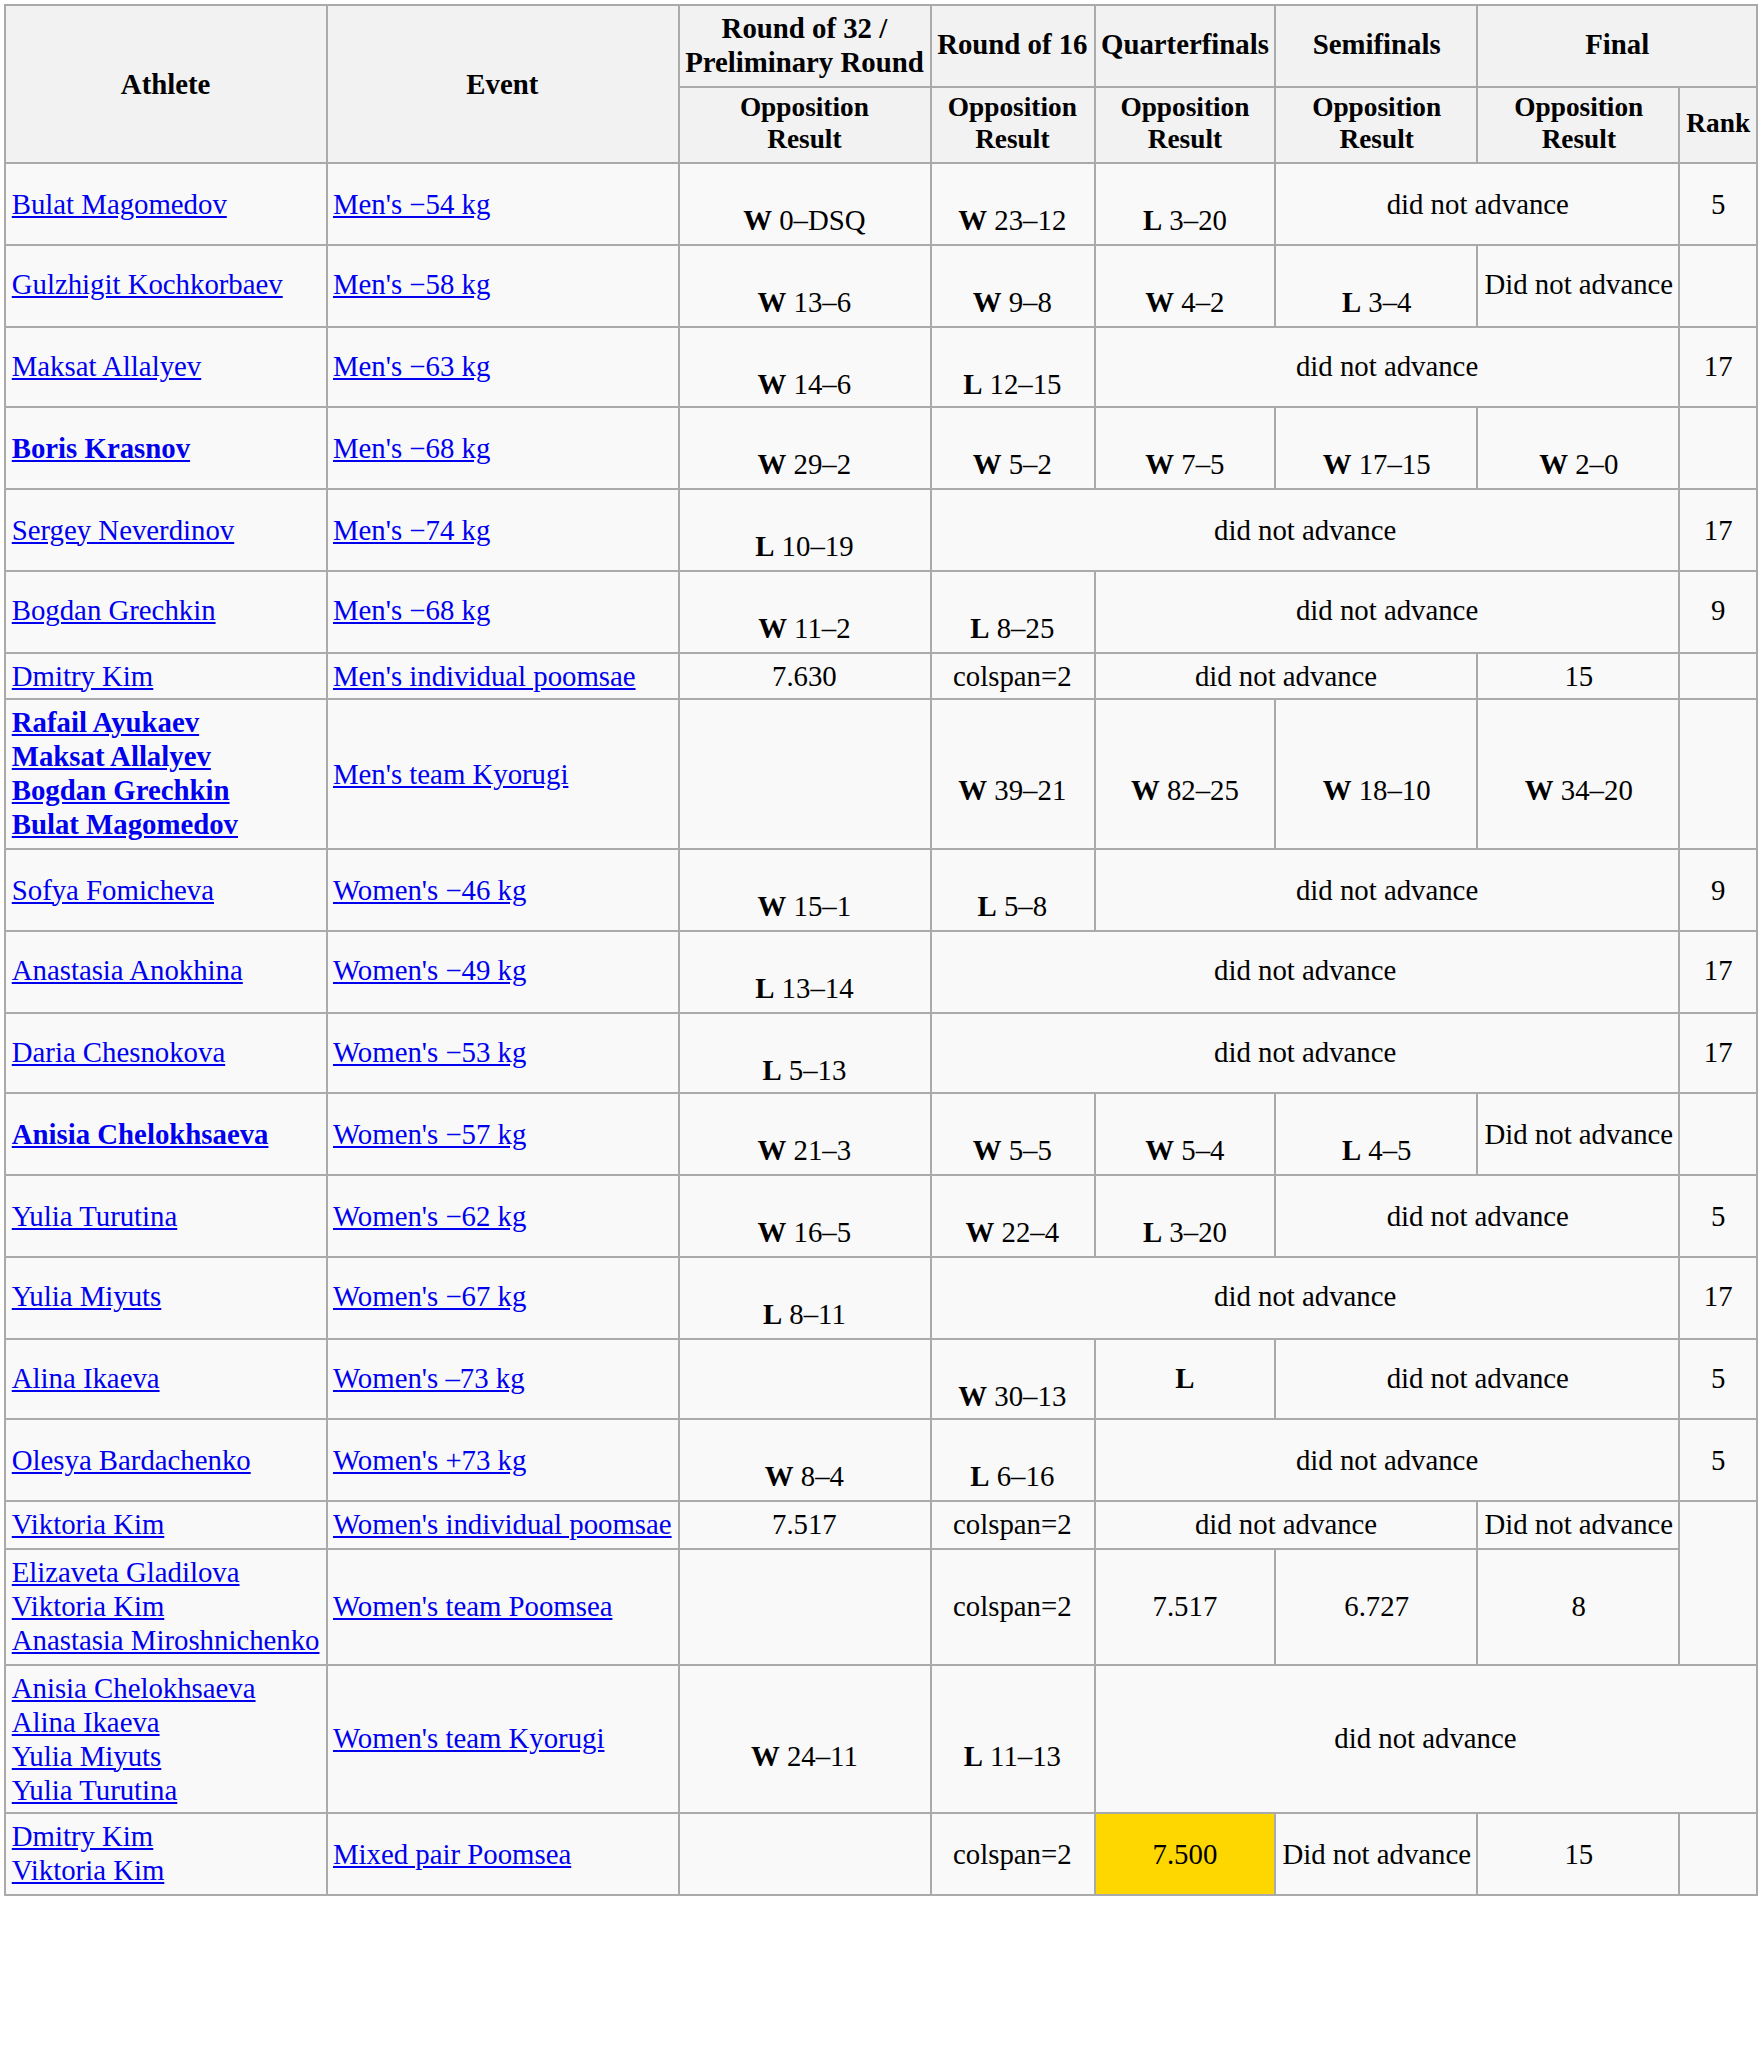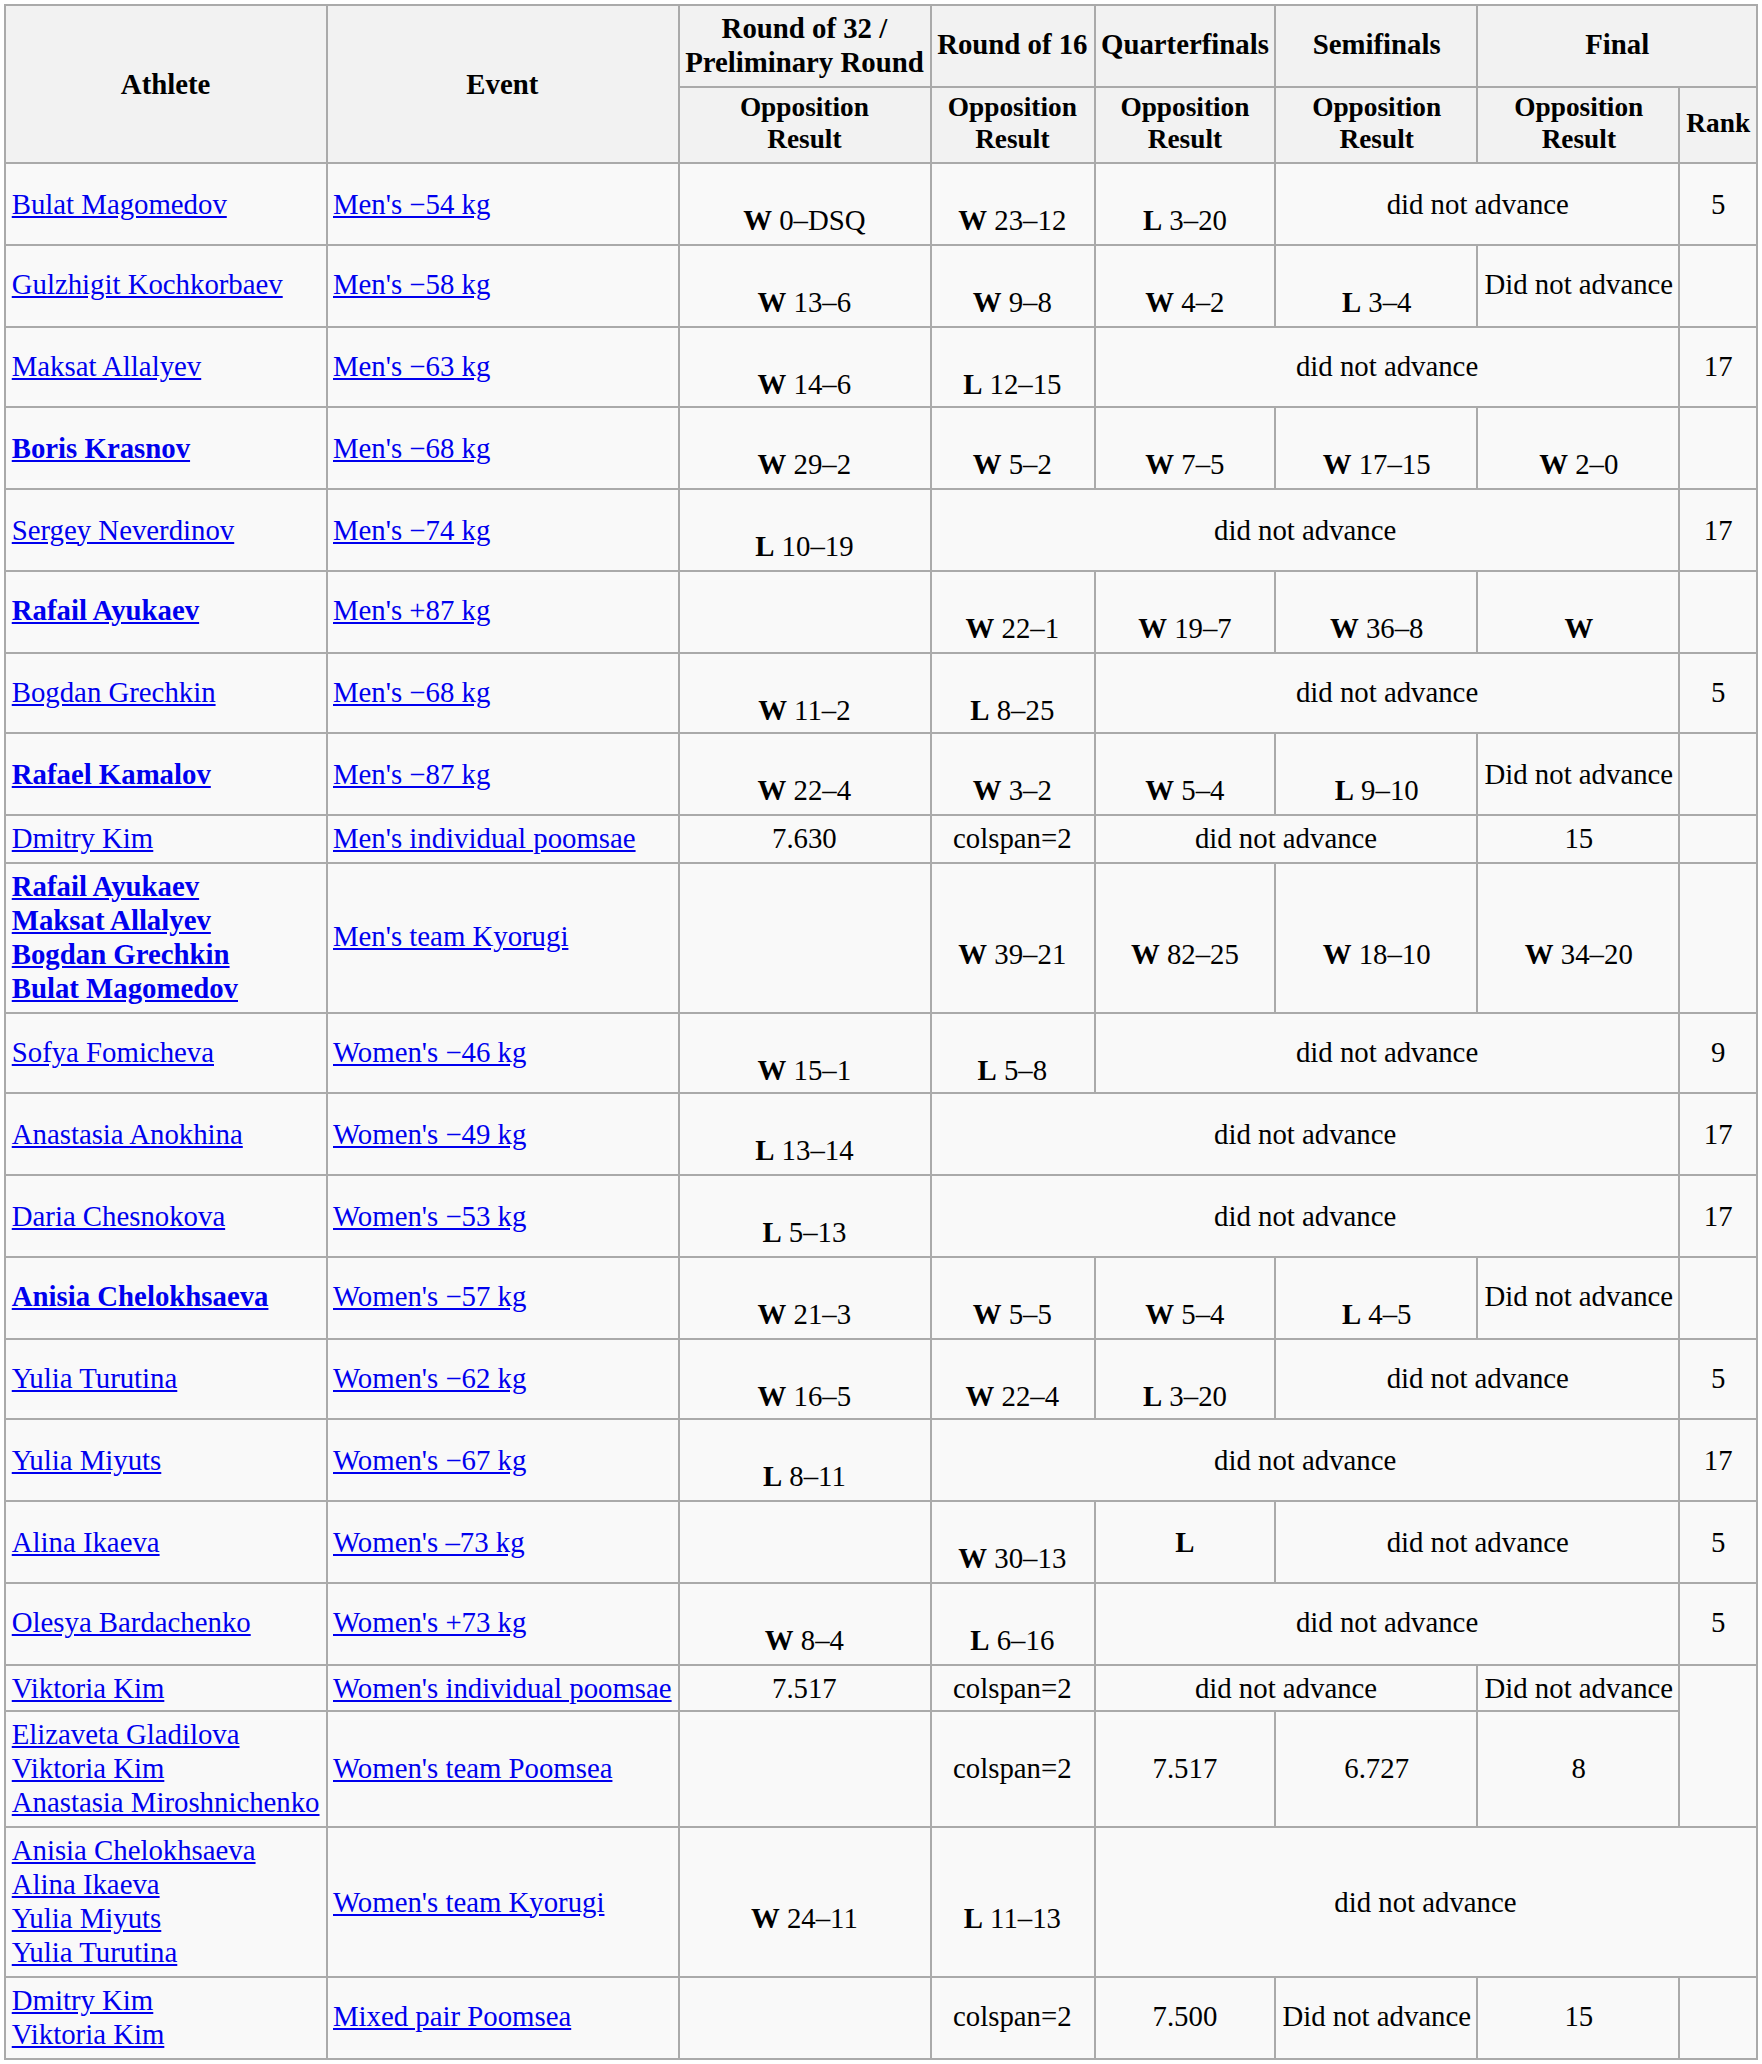+ row: Rafail Ayukaev | Men's +87 kg | W 22–1 | W 19–7 | W 36–8 | W
Bogdan Grechkin | Final / Rank: 9 -> 5
+ row: Rafael Kamalov | Men's −87 kg | W 22–4 | W 3–2 | W 5–4 | L 9–10 | Did not advance
Dmitry Kim Viktoria Kim | Quarterfinals / Opposition Result: gold background -> no background
